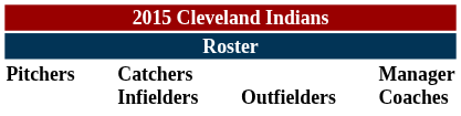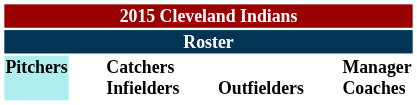Pitchers | column 1: no background -> paleturquoise background
